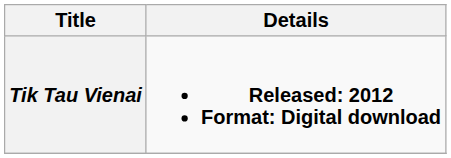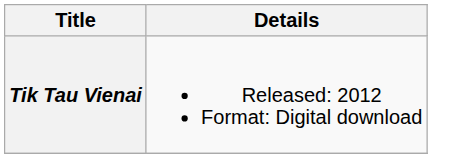Tik Tau Vienai | Details: bold -> normal
